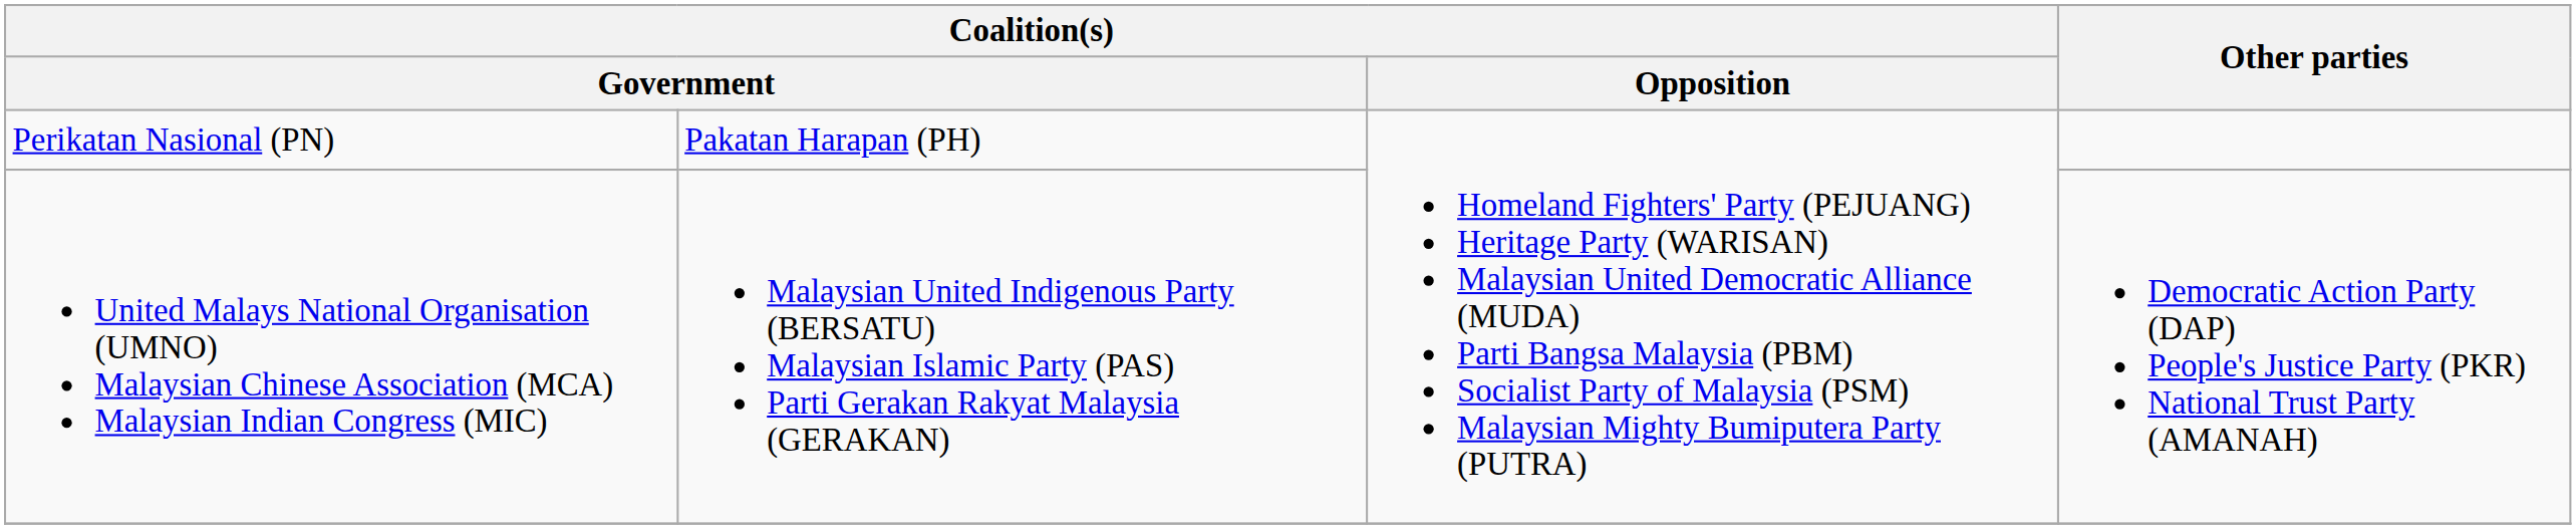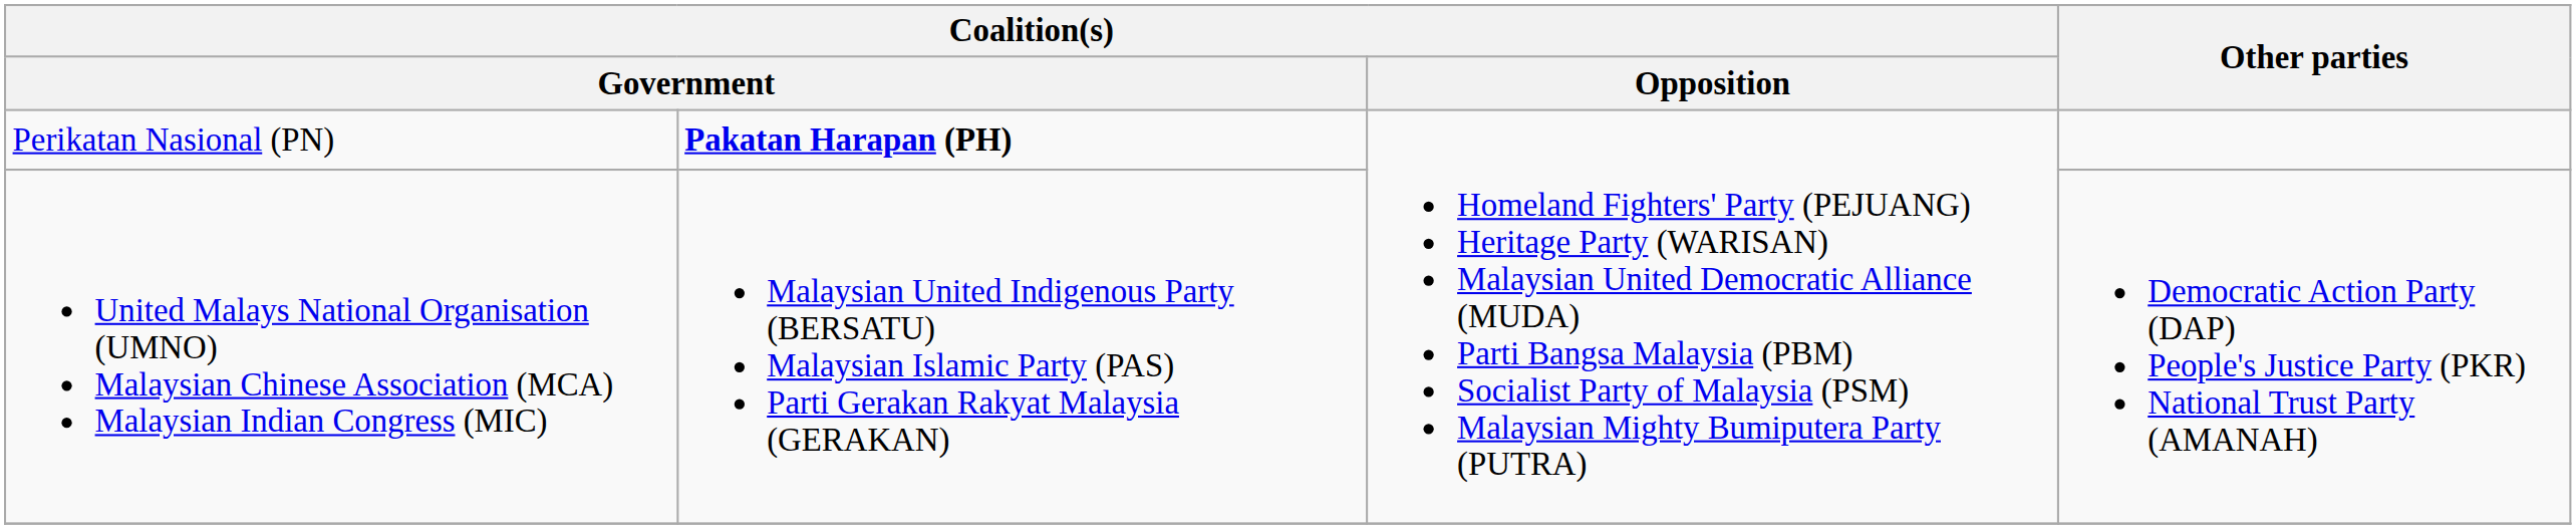Perikatan Nasional (PN) | column 2: normal -> bold
